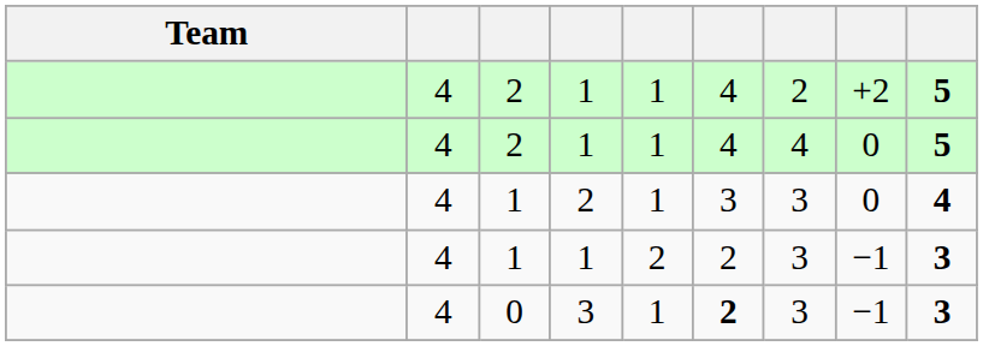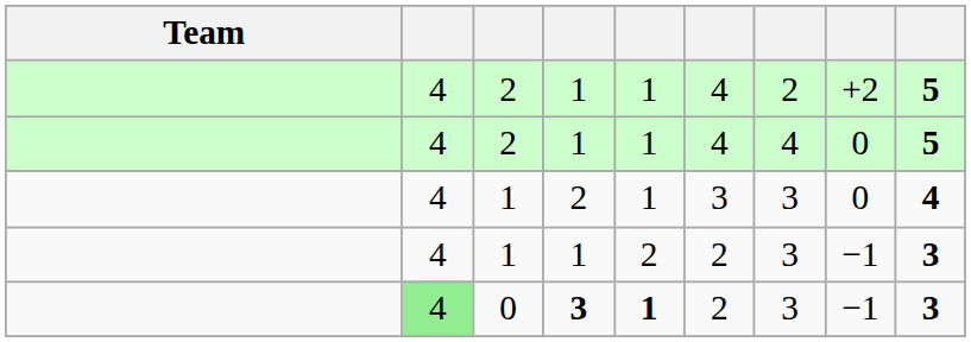row 6 | column 2: no background -> lightgreen background
row 6 | column 4: normal -> bold
row 6 | column 5: normal -> bold
row 6 | column 6: bold -> normal
